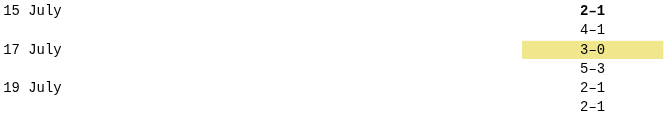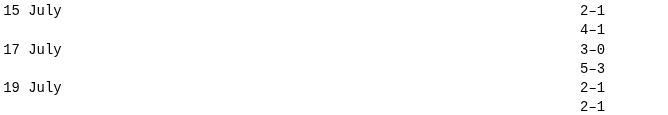15 July | column 2: bold -> normal
17 July | column 2: khaki background -> no background
